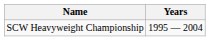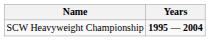SCW Heavyweight Championship | Years: normal -> bold
